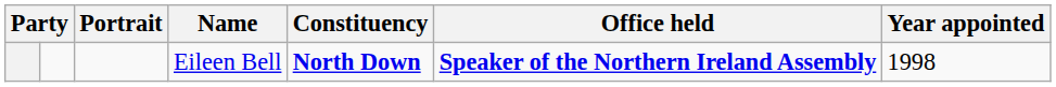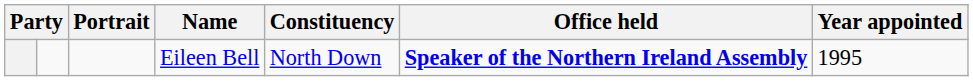Eileen Bell | Constituency: bold -> normal
Eileen Bell | Year appointed: 1998 -> 1995
